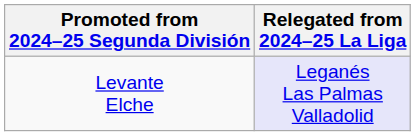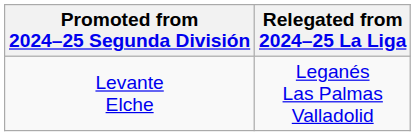Levante Elche | Relegated from 2024–25 La Liga: lavender background -> no background
